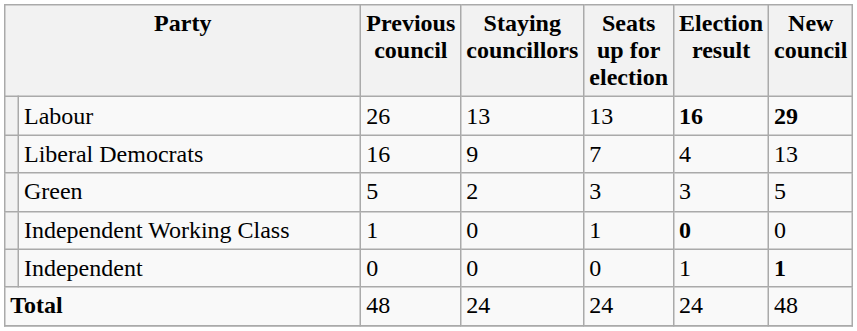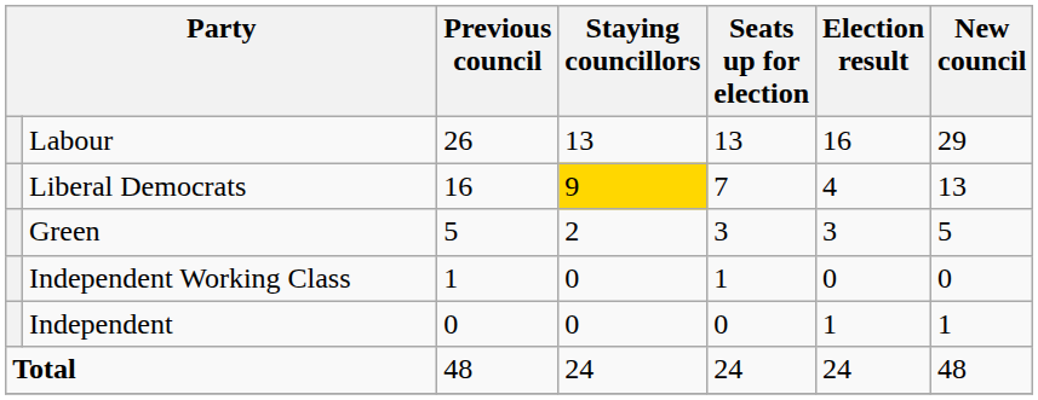Labour | Election result: bold -> normal
Labour | New council: bold -> normal
Liberal Democrats | Staying councillors: no background -> gold background
Independent Working Class | Election result: bold -> normal
Independent | New council: bold -> normal
